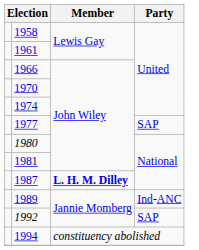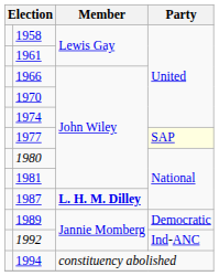1977 | Party: no background -> lightyellow background
1989 | Party: Ind-ANC -> Democratic
1992 | Party: SAP -> Ind-ANC
